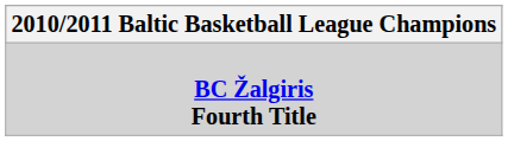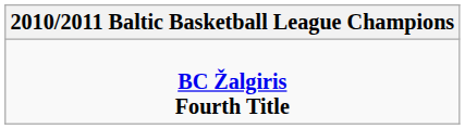row 2 | column 1: lightgrey background -> no background
